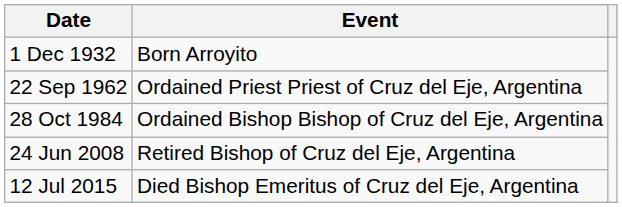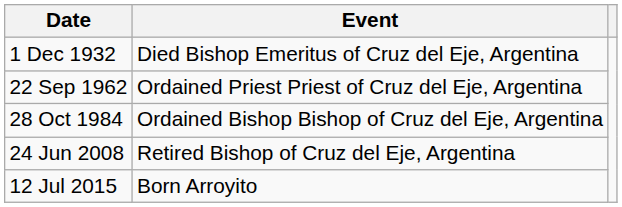1 Dec 1932 | Event: Born Arroyito -> Died Bishop Emeritus of Cruz del Eje, Argentina
12 Jul 2015 | Event: Died Bishop Emeritus of Cruz del Eje, Argentina -> Born Arroyito
